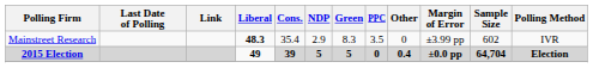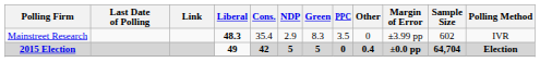2015 Election | Cons.: 39 -> 42
